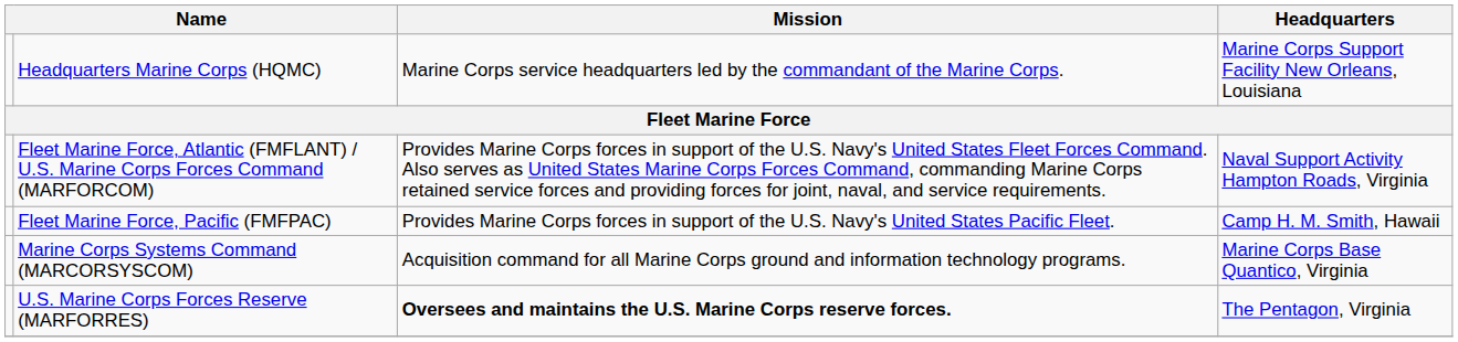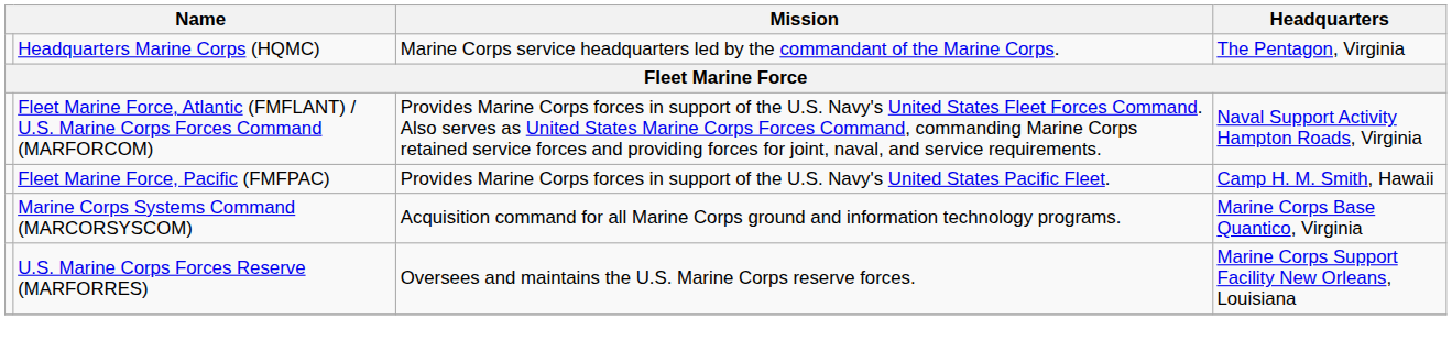Headquarters Marine Corps (HQMC) | Headquarters: Marine Corps Support Facility New Orleans, Louisiana -> The Pentagon, Virginia
U.S. Marine Corps Forces Reserve (MARFORRES) | Mission: bold -> normal
U.S. Marine Corps Forces Reserve (MARFORRES) | Headquarters: The Pentagon, Virginia -> Marine Corps Support Facility New Orleans, Louisiana
